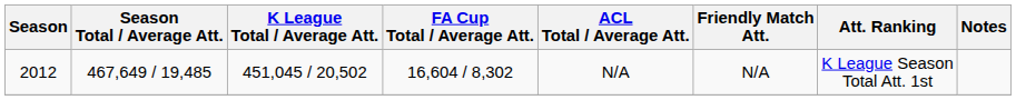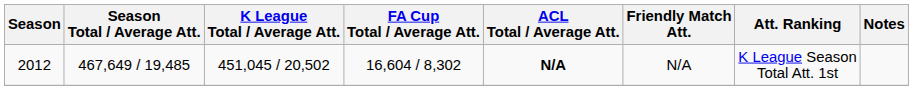2012 | ACL Total / Average Att.: normal -> bold
